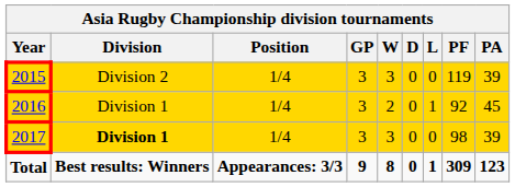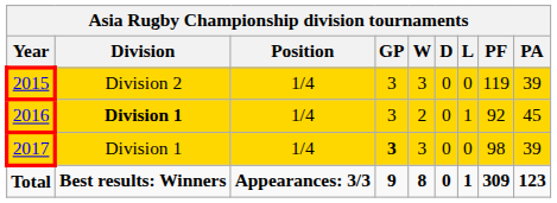2016 | Division: normal -> bold
2017 | Division: bold -> normal
2017 | GP: normal -> bold
